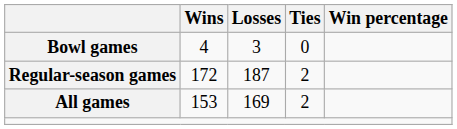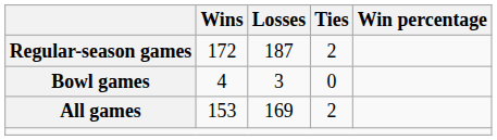rows swapped: Regular-season games <-> Bowl games
